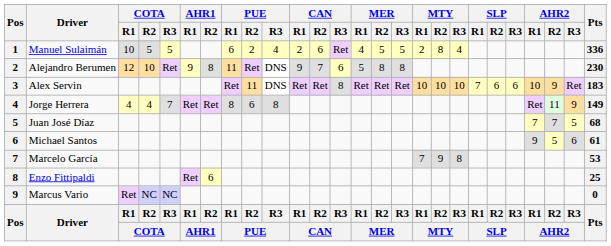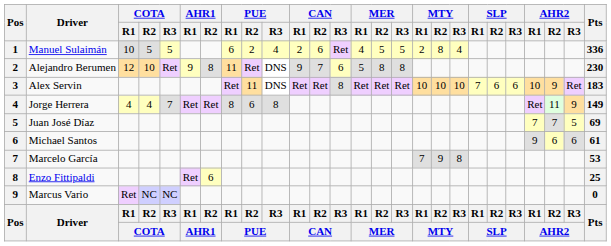Juan José Díaz | Pts: 68 -> 69
Michael Santos | AHR2 / R2: 5 -> 6
